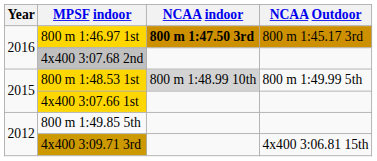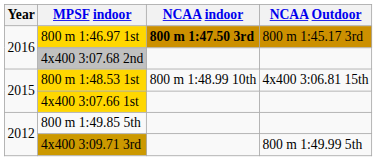800 m 1:48.53 1st | NCAA indoor: lightgrey background -> no background
800 m 1:48.53 1st | NCAA Outdoor: 800 m 1:49.99 5th -> 4x400 3:06.81 15th
4x400 3:09.71 3rd | NCAA Outdoor: 4x400 3:06.81 15th -> 800 m 1:49.99 5th
